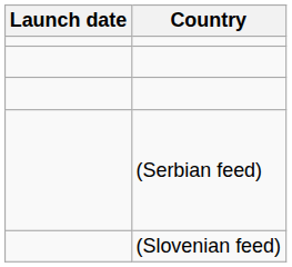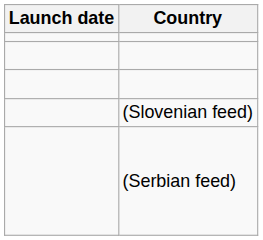row 5 | Country: (Serbian feed) -> (Slovenian feed)
row 6 | Country: (Slovenian feed) -> (Serbian feed)
